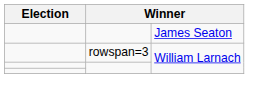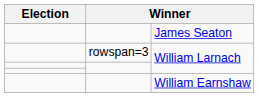+ row: William Earnshaw
